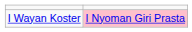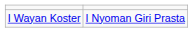I Wayan Koster | column 2: pink background -> no background
